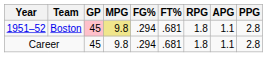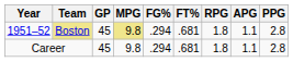1951–52 | Team: no background -> khaki background
1951–52 | GP: pink background -> no background
